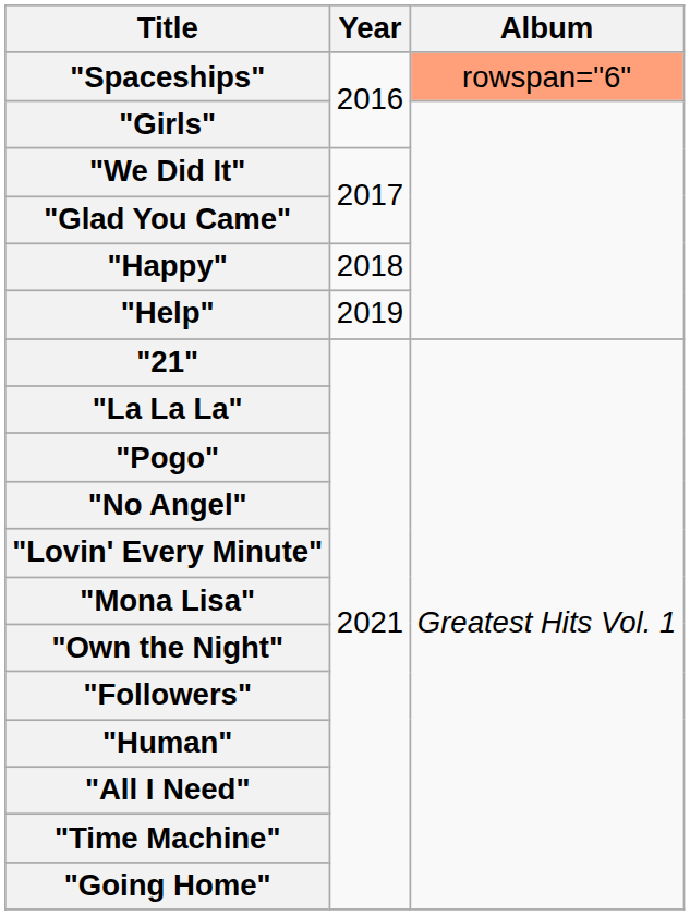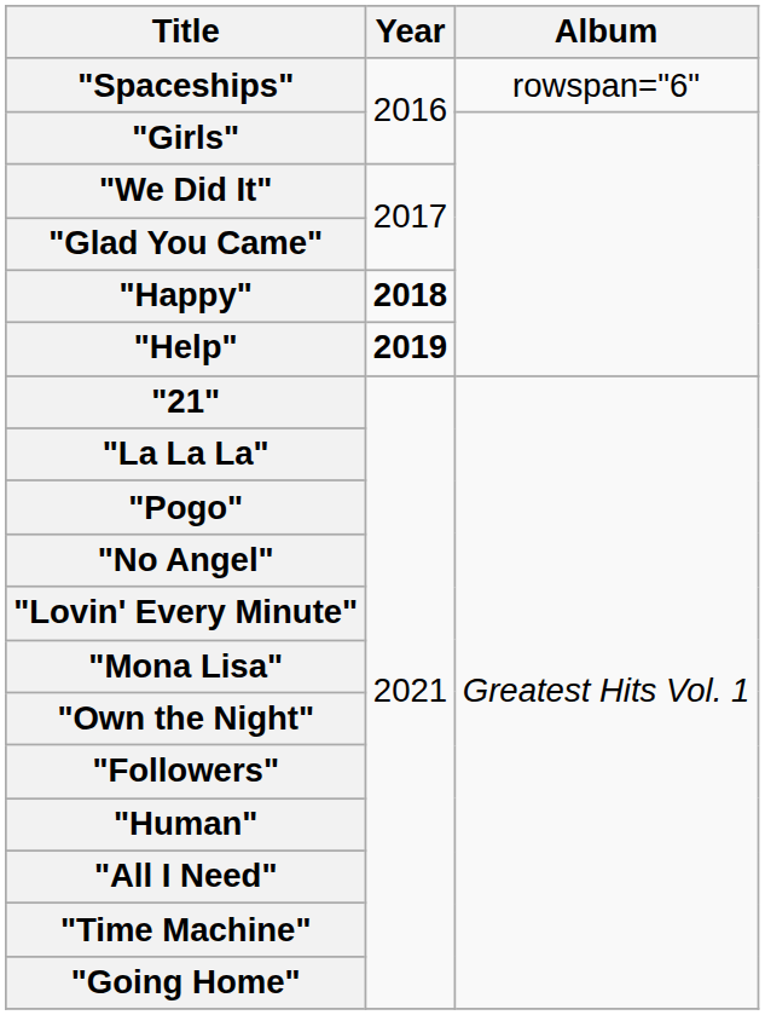"Spaceships" | Album: lightsalmon background -> no background
"Happy" | Year: normal -> bold
"Help" | Year: normal -> bold
